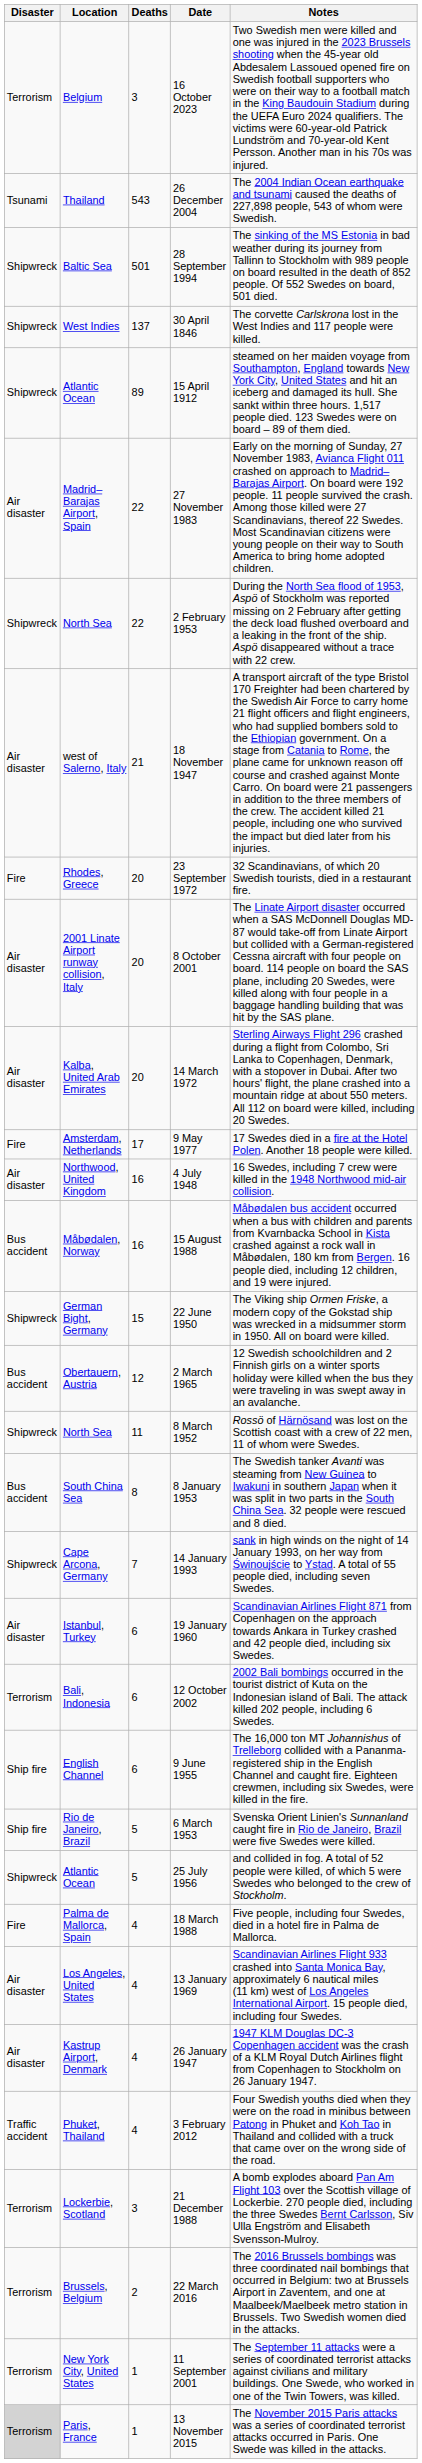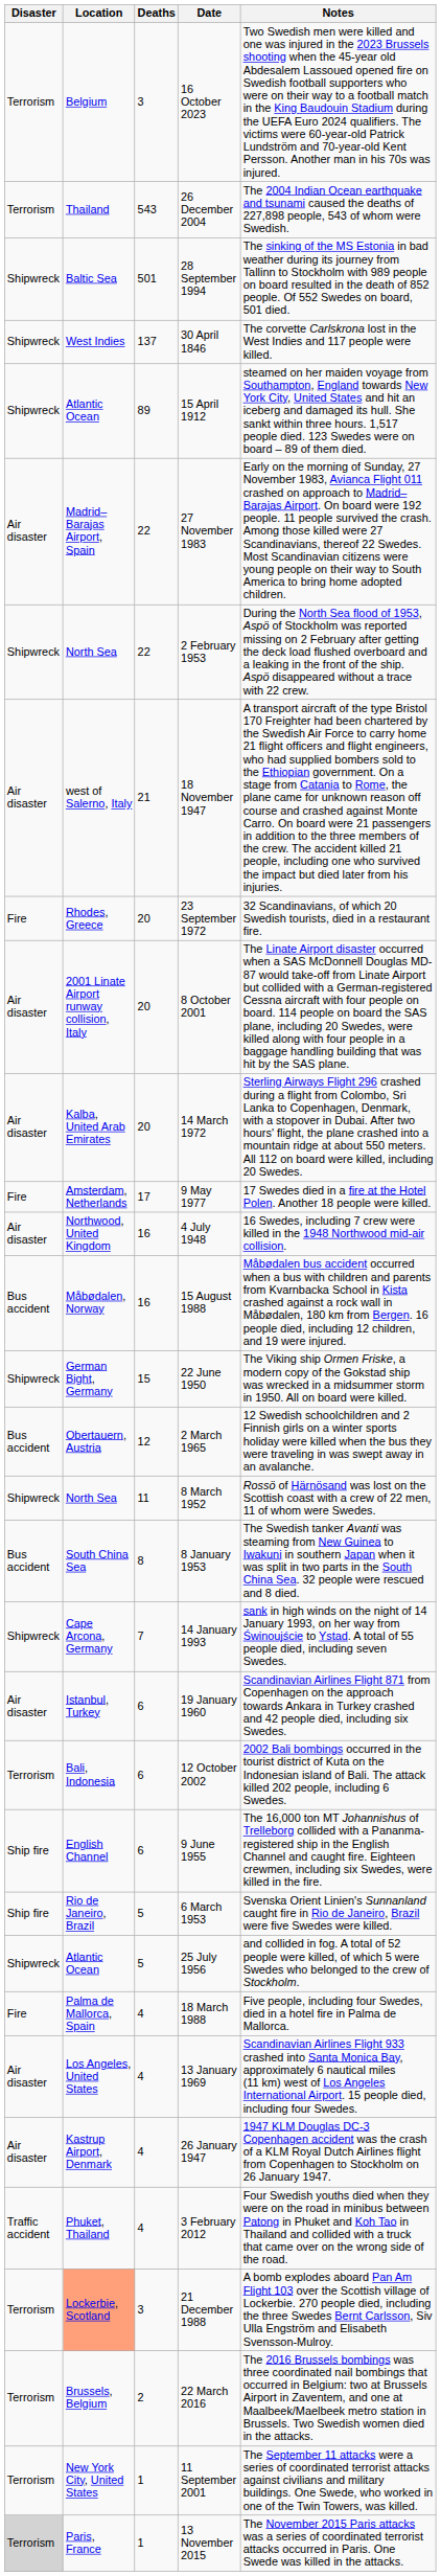26 December 2004 | Disaster: Tsunami -> Terrorism
21 December 1988 | Location: no background -> lightsalmon background
